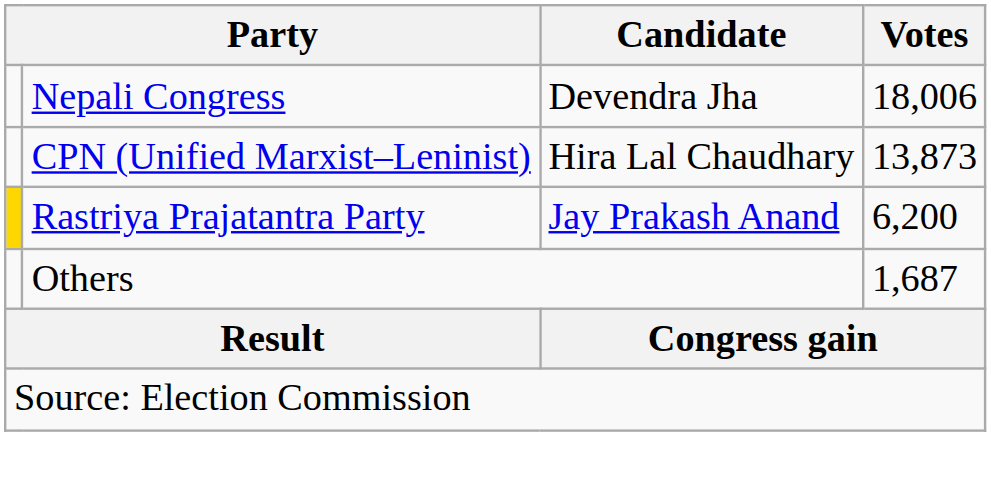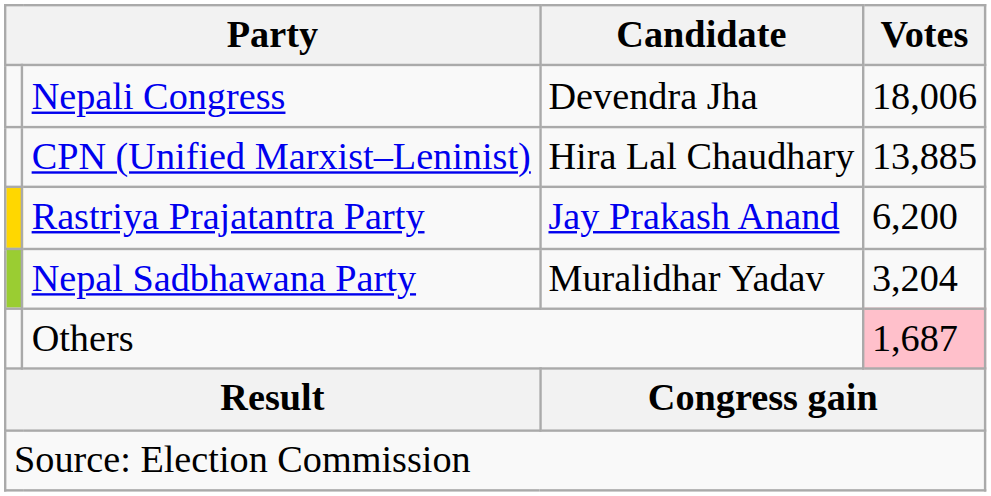CPN (Unified Marxist–Leninist) | Votes: 13,873 -> 13,885
+ row: Nepal Sadbhawana Party | Muralidhar Yadav | 3,204
Others | Votes: no background -> pink background
